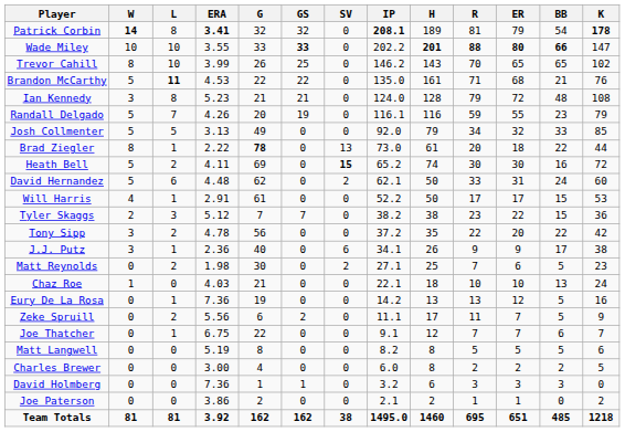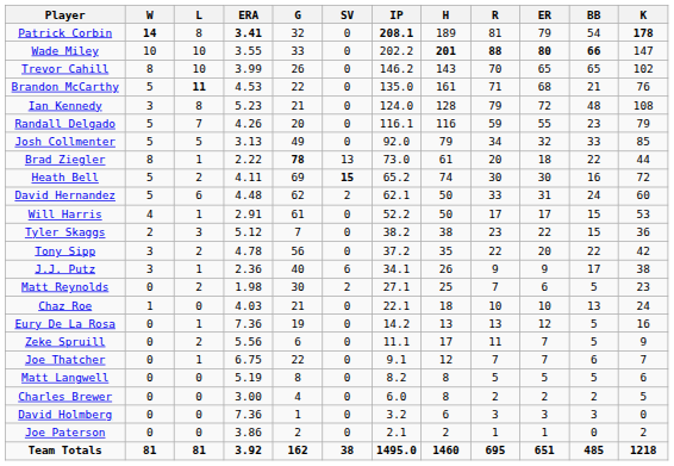- column: GS | 32 | 33 | 25 | 22 | 21 | 19 | 0 | 0 | 0 | 0 | 0 | 7 | 0 | 0 | 0 | 0 | 0 | 2 | 0 | 0 | 0 | 1 | 0 | 162
